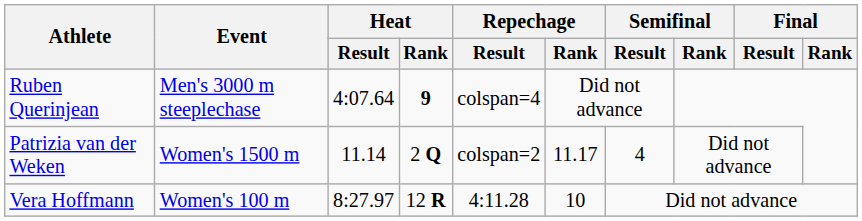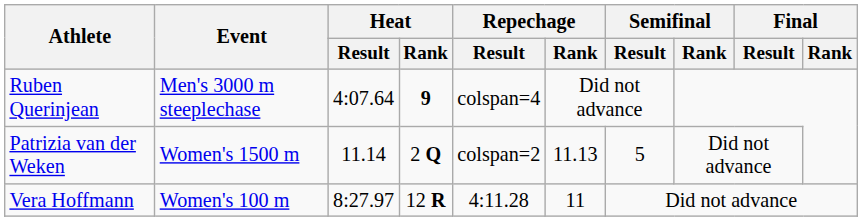Patrizia van der Weken | Repechage / Rank: 11.17 -> 11.13
Patrizia van der Weken | Semifinal / Result: 4 -> 5
Vera Hoffmann | Repechage / Rank: 10 -> 11
